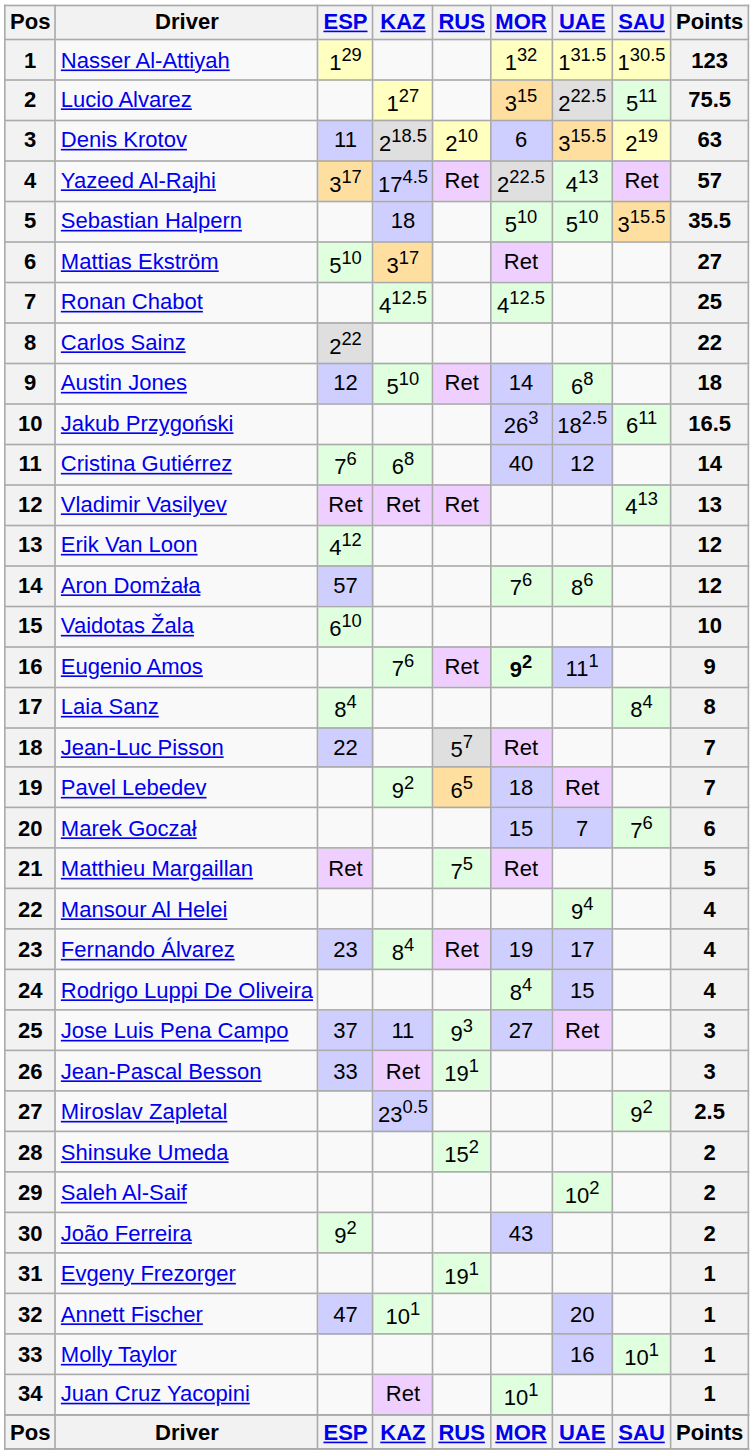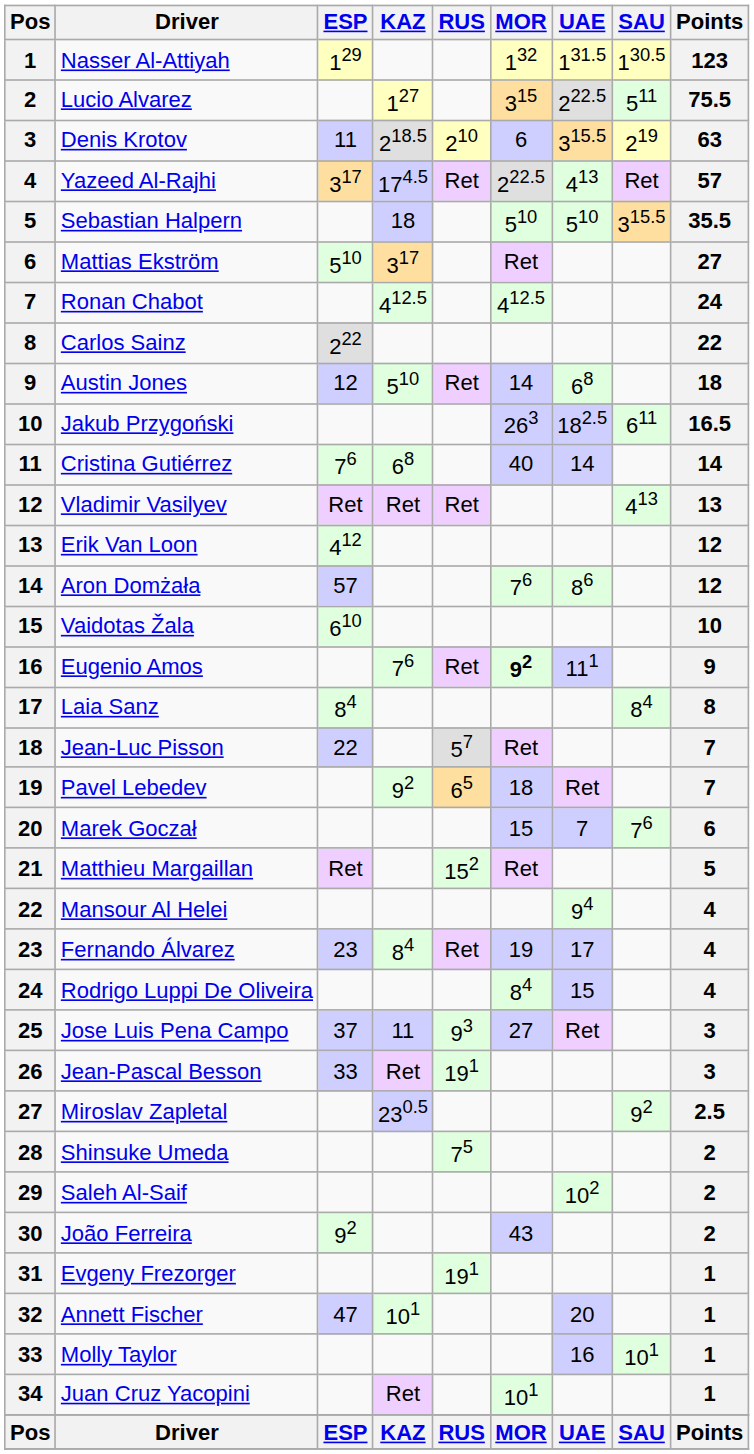Ronan Chabot | Points: 25 -> 24
Cristina Gutiérrez | UAE: 12 -> 14
Matthieu Margaillan | RUS: 75 -> 152
Shinsuke Umeda | RUS: 152 -> 75
